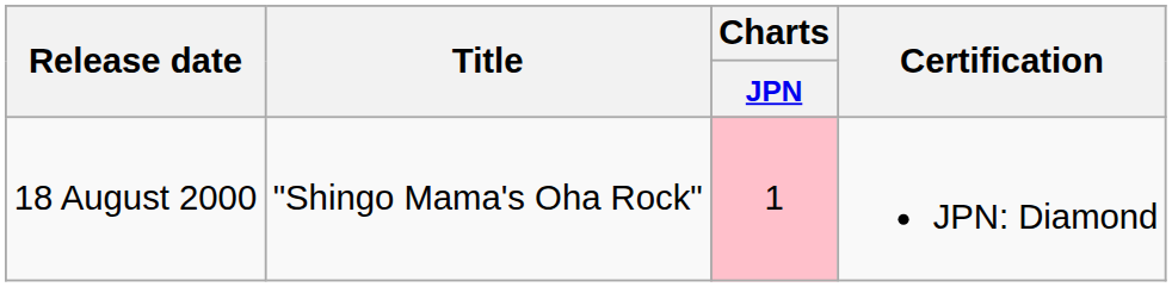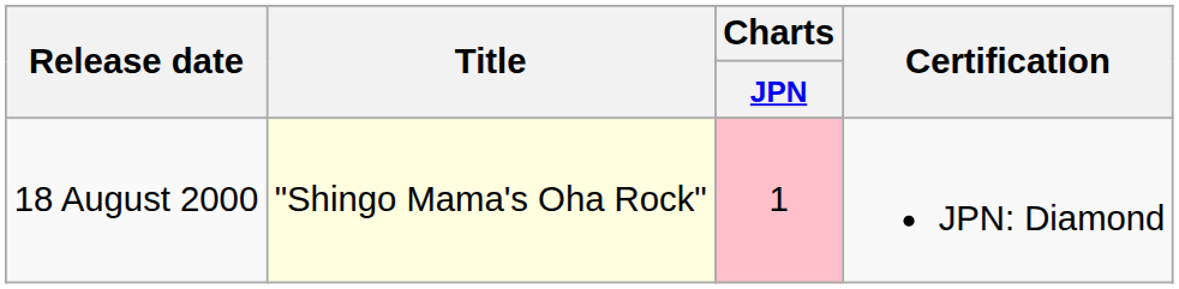18 August 2000 | Title: no background -> lightyellow background
